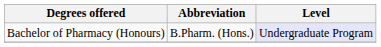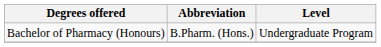Bachelor of Pharmacy (Honours) | Level: lavender background -> no background
